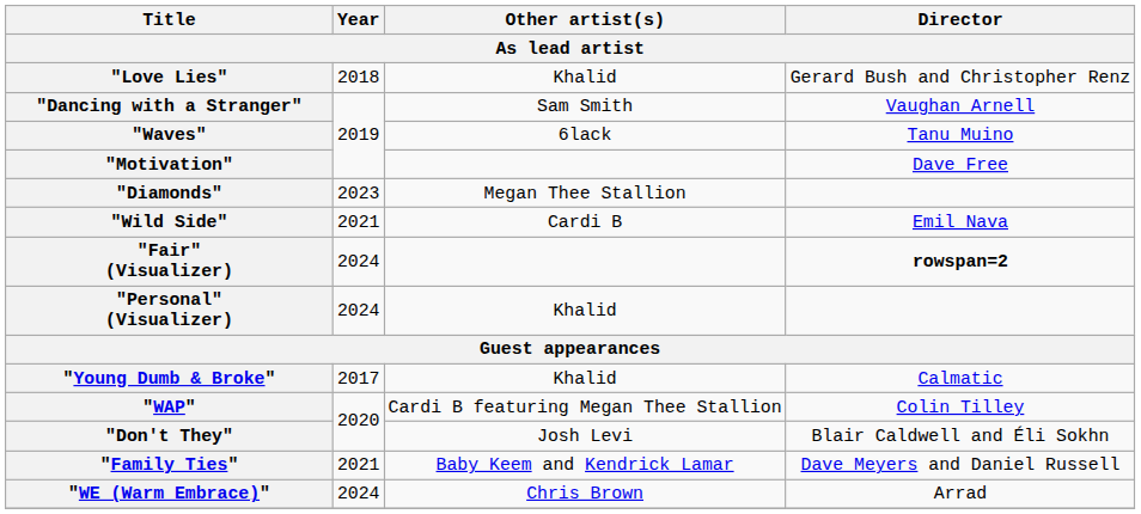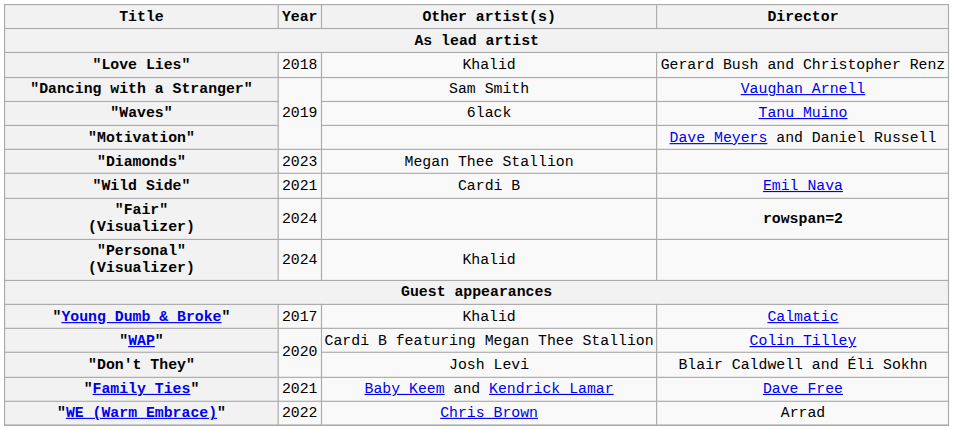"Motivation" | Director: Dave Free -> Dave Meyers and Daniel Russell
"Family Ties" | Director: Dave Meyers and Daniel Russell -> Dave Free
"WE (Warm Embrace)" | Year: 2024 -> 2022
